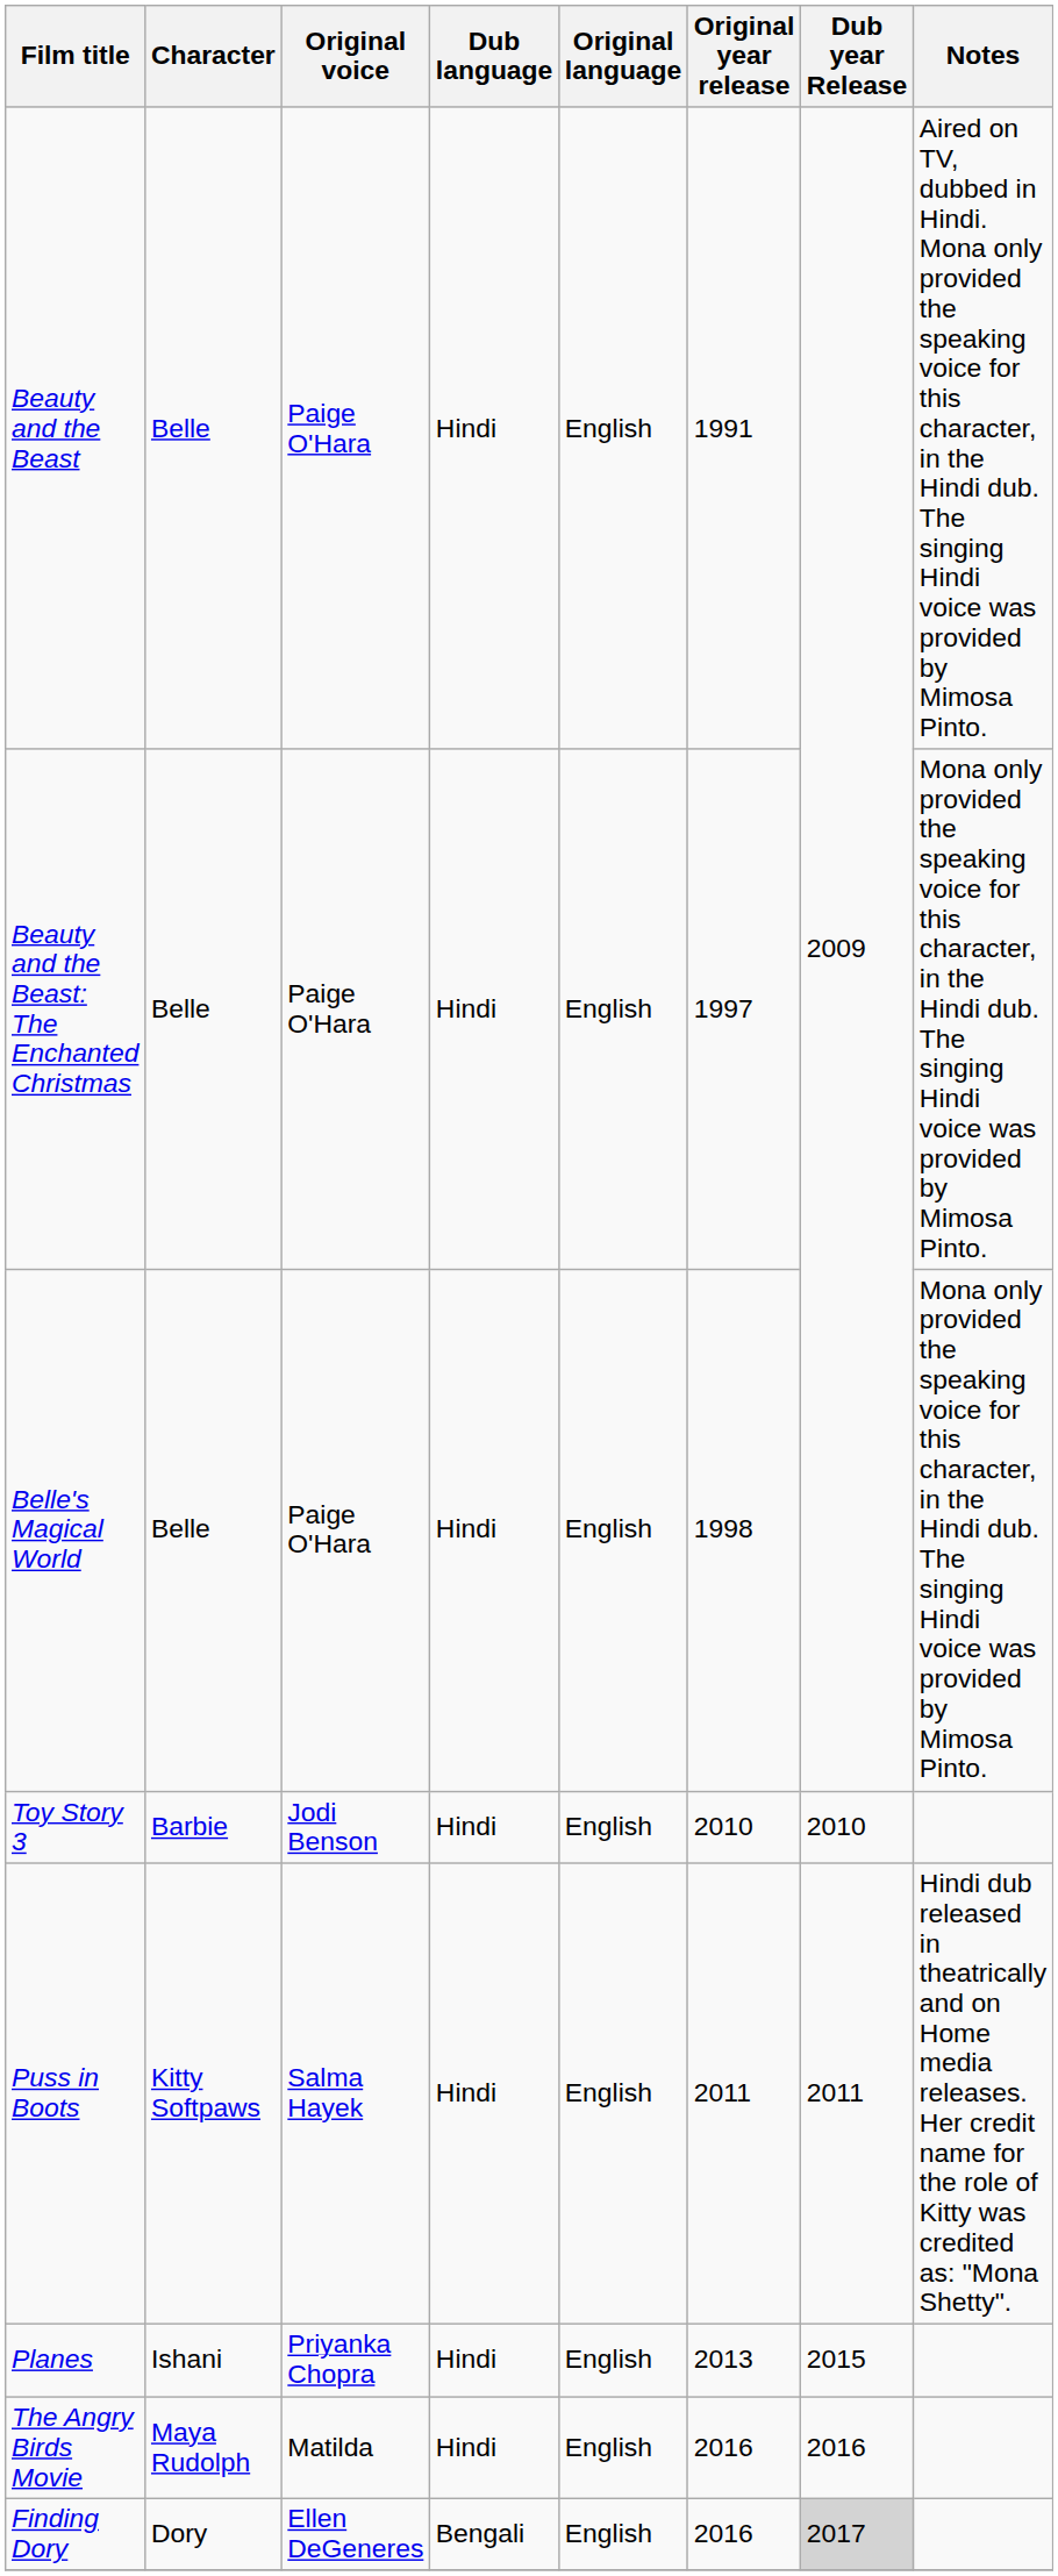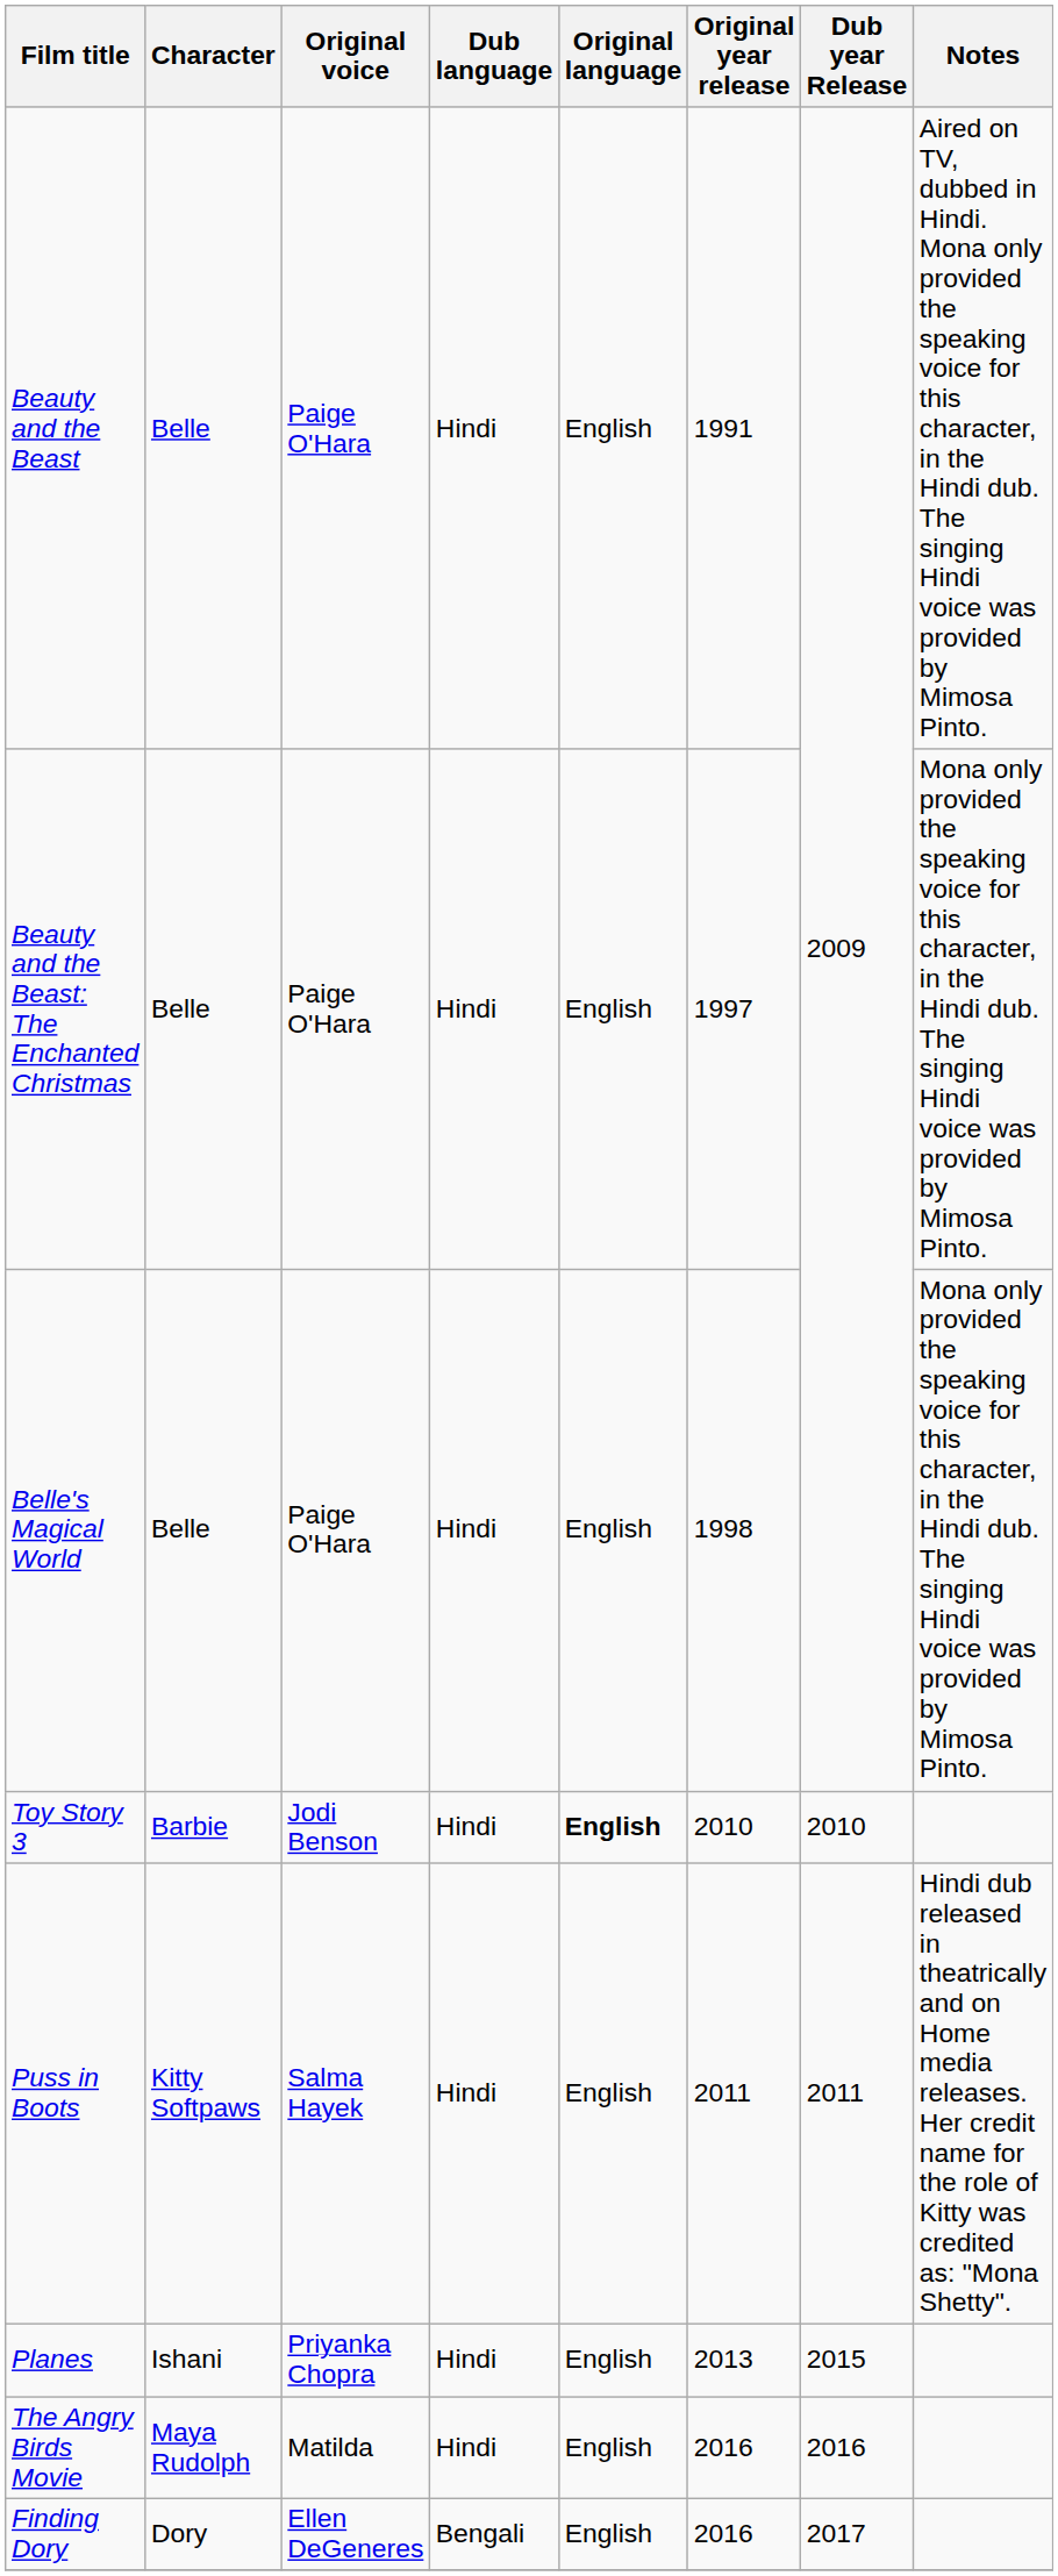Toy Story 3 | Original language: normal -> bold
Finding Dory | Dub year Release: lightgrey background -> no background
